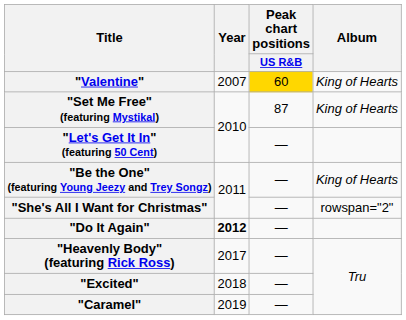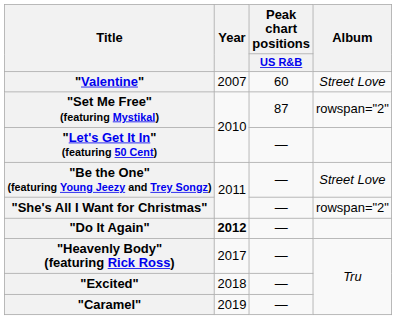"Valentine" | Peak chart positions / US R&B: gold background -> no background
"Valentine" | Album: King of Hearts -> Street Love
"Set Me Free" (featuring Mystikal) | Album: King of Hearts -> rowspan="2"
"Be the One" (featuring Young Jeezy and Trey Songz) | Album: King of Hearts -> Street Love
